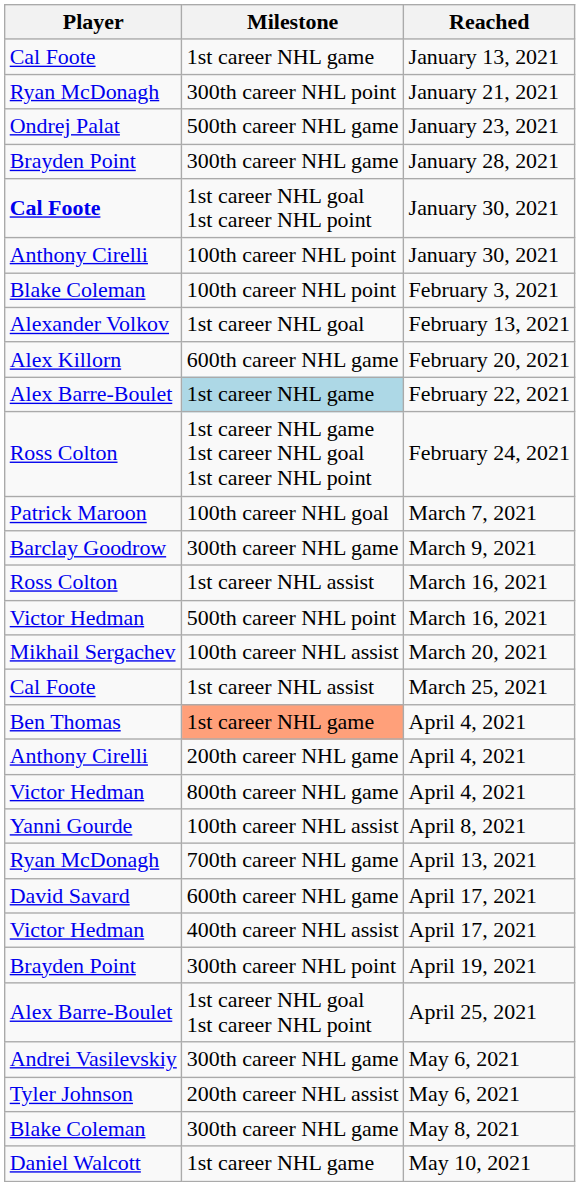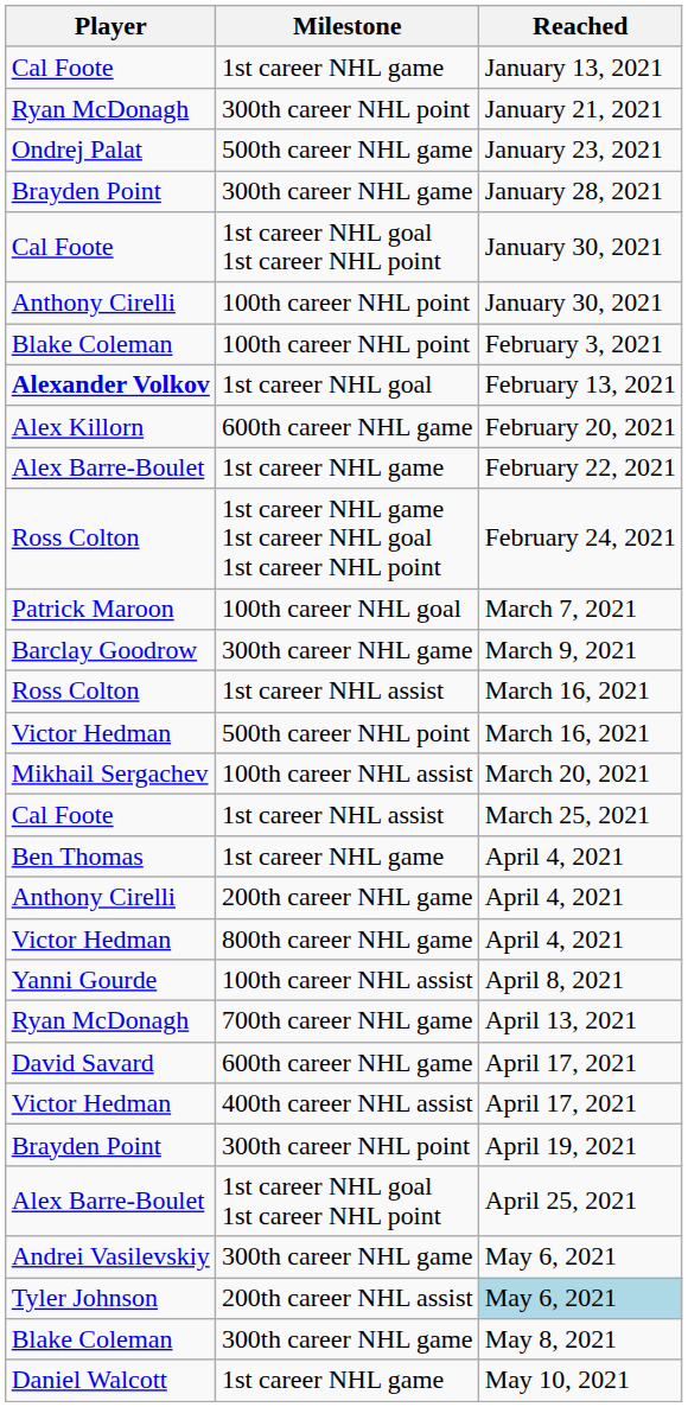row 6 | Player: bold -> normal
row 9 | Player: normal -> bold
row 11 | Milestone: lightblue background -> no background
row 19 | Milestone: lightsalmon background -> no background
row 29 | Reached: no background -> lightblue background
